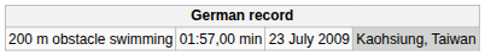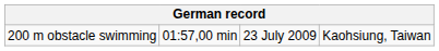200 m obstacle swimming | column 4: lightgrey background -> no background
